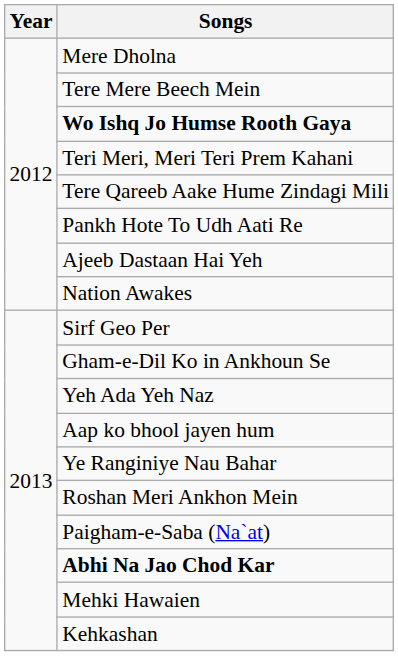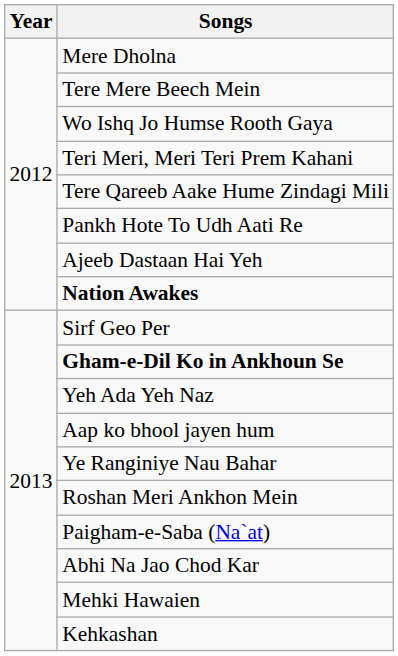Wo Ishq Jo Humse Rooth Gaya | Songs: bold -> normal
Nation Awakes | Songs: normal -> bold
Gham-e-Dil Ko in Ankhoun Se | Songs: normal -> bold
Abhi Na Jao Chod Kar | Songs: bold -> normal
